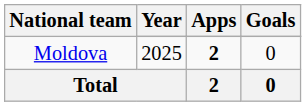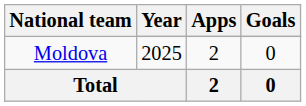2025 | Apps: bold -> normal
